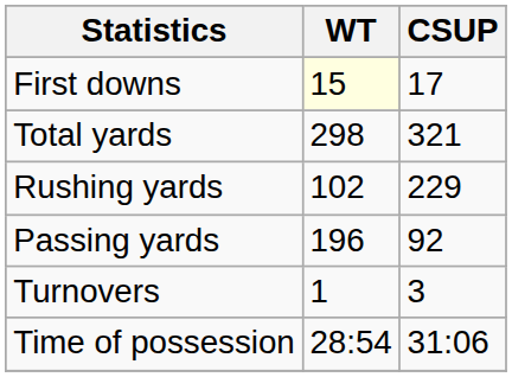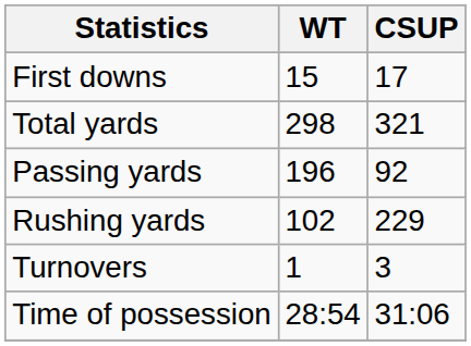First downs | WT: lightyellow background -> no background
rows swapped: Rushing yards <-> Passing yards
